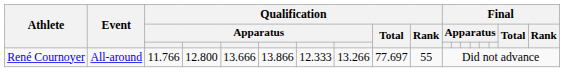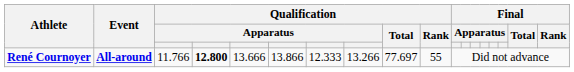row 4 | Athlete: normal -> bold
row 4 | Event: normal -> bold
row 4 | column 4: normal -> bold
